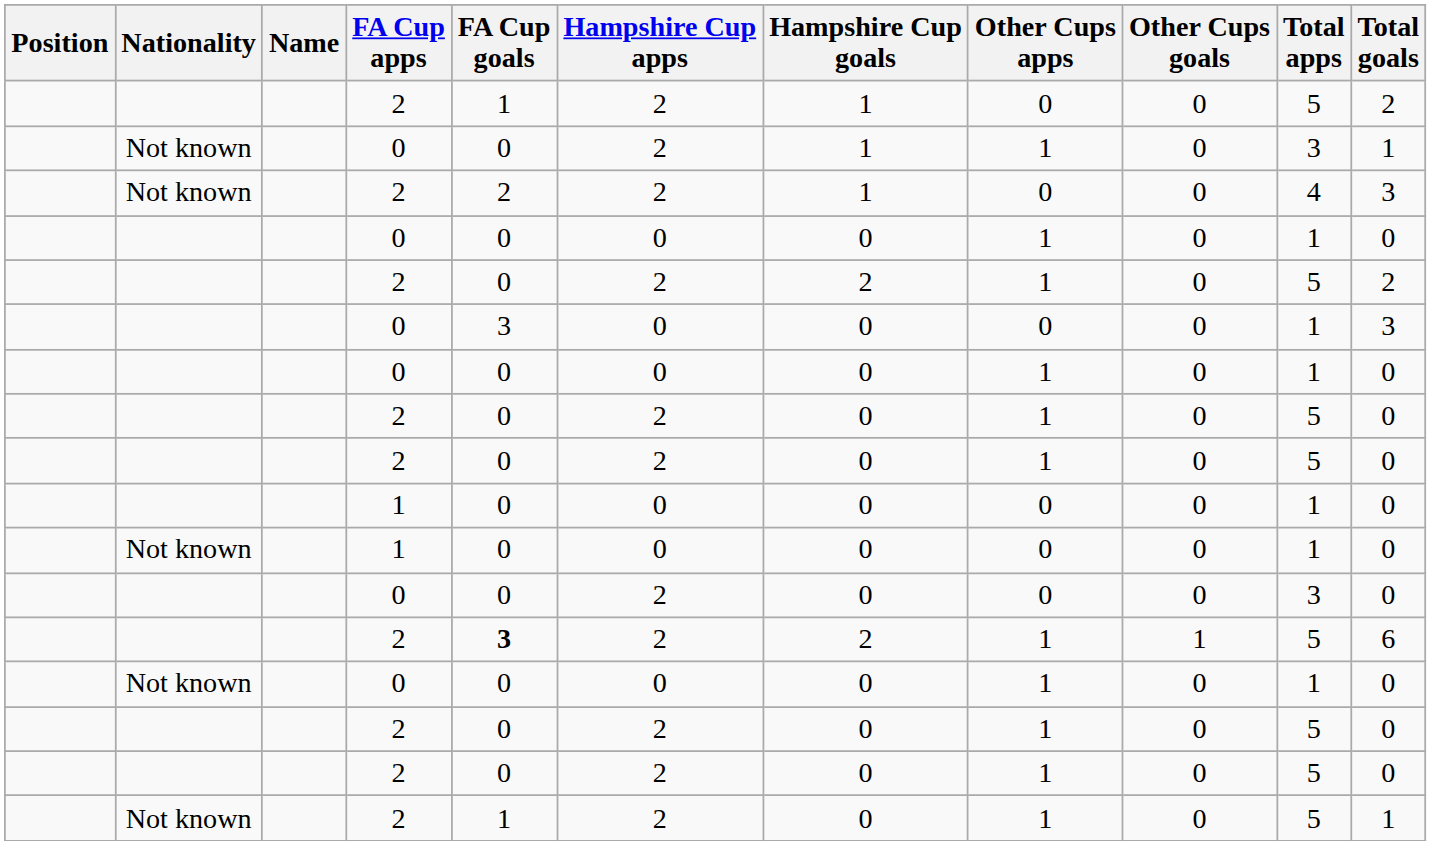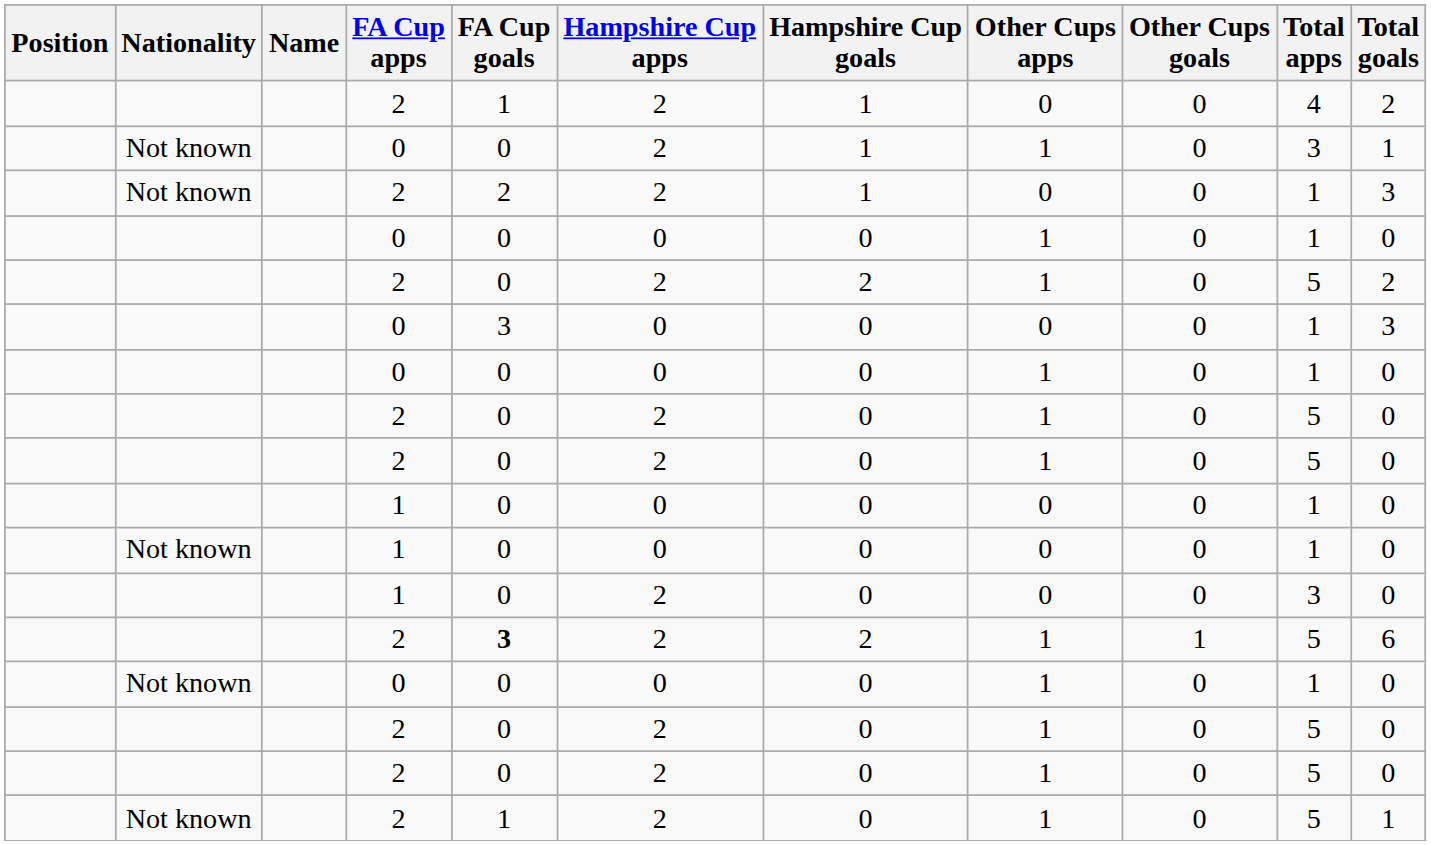row 2 | Total apps: 5 -> 4
row 4 | Total apps: 4 -> 1
row 13 | FA Cup apps: 0 -> 1
